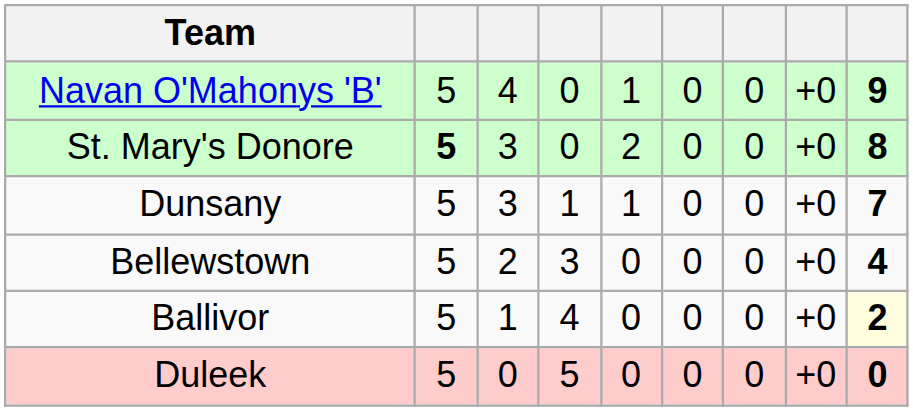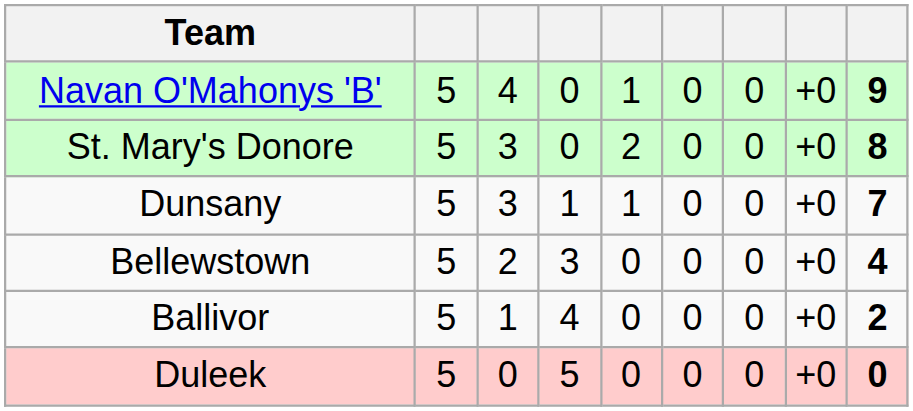St. Mary's Donore | column 2: bold -> normal
Ballivor | column 9: lightyellow background -> no background
